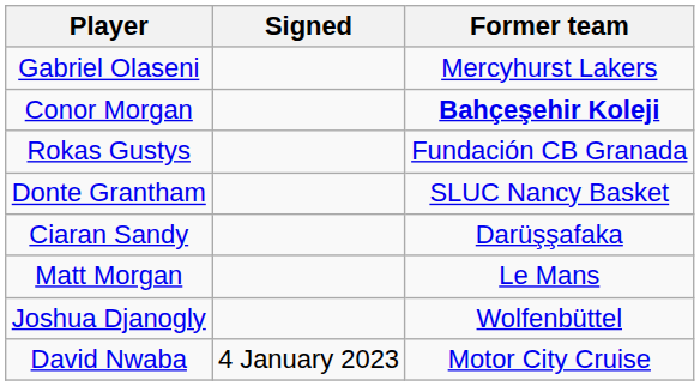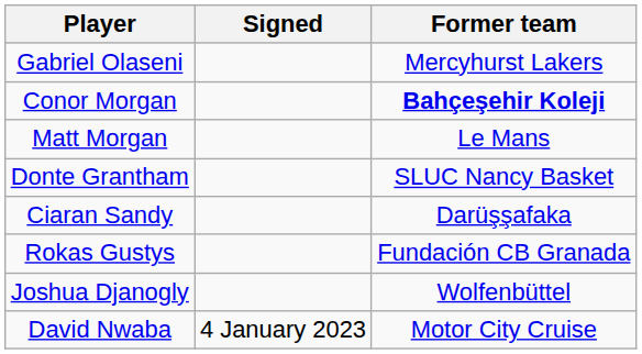rows swapped: Matt Morgan <-> Rokas Gustys
